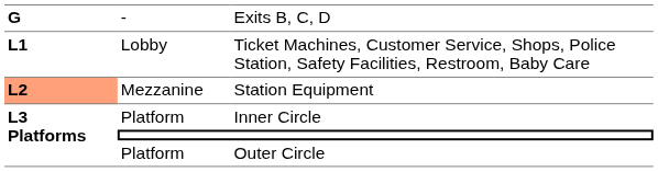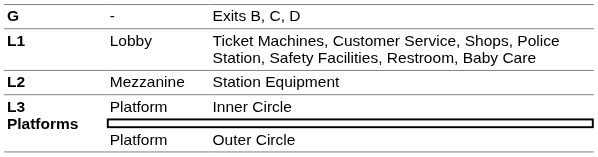Station Equipment | column 1: lightsalmon background -> no background
